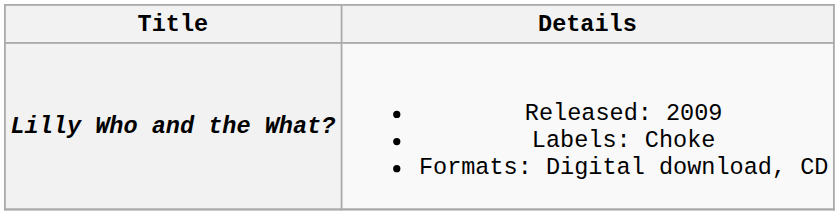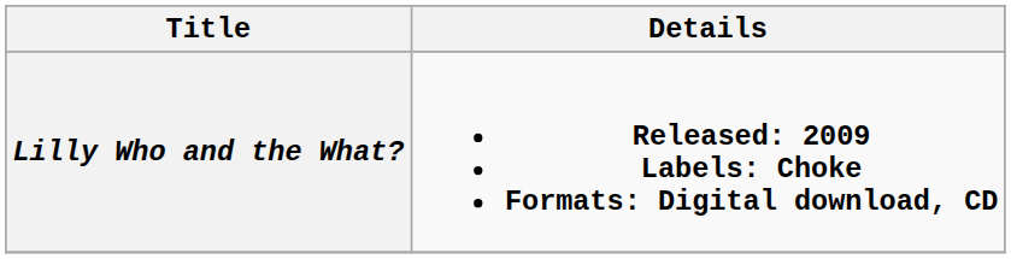Lilly Who and the What? | Details: normal -> bold
